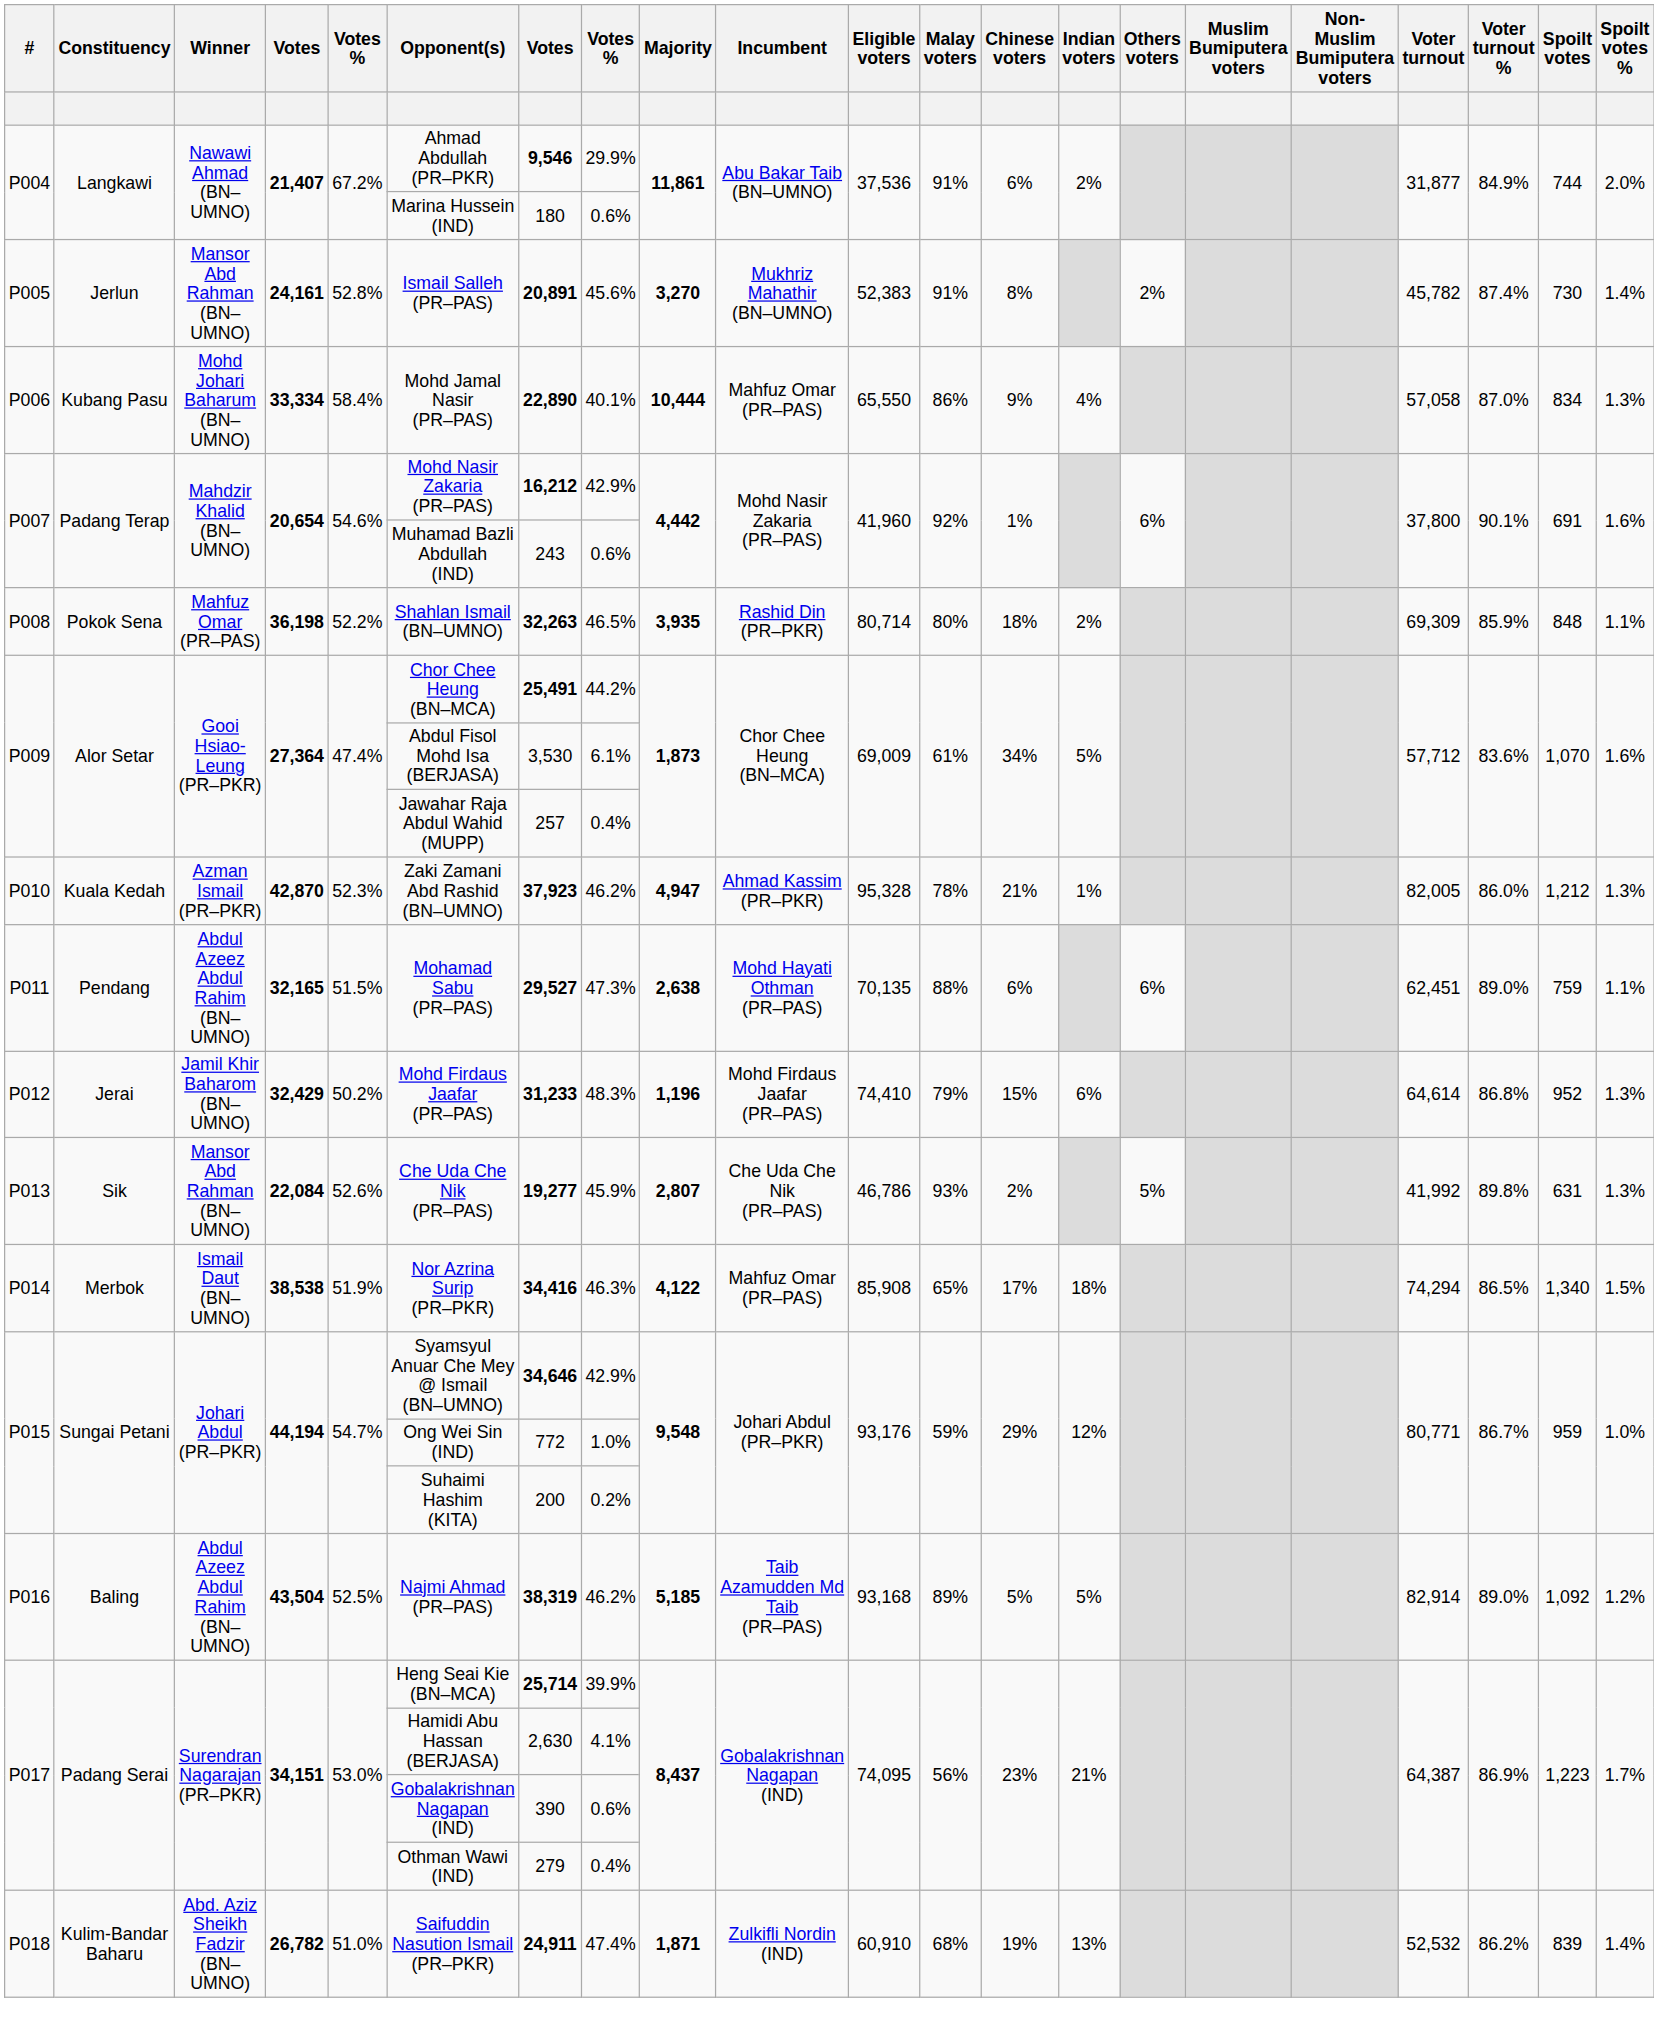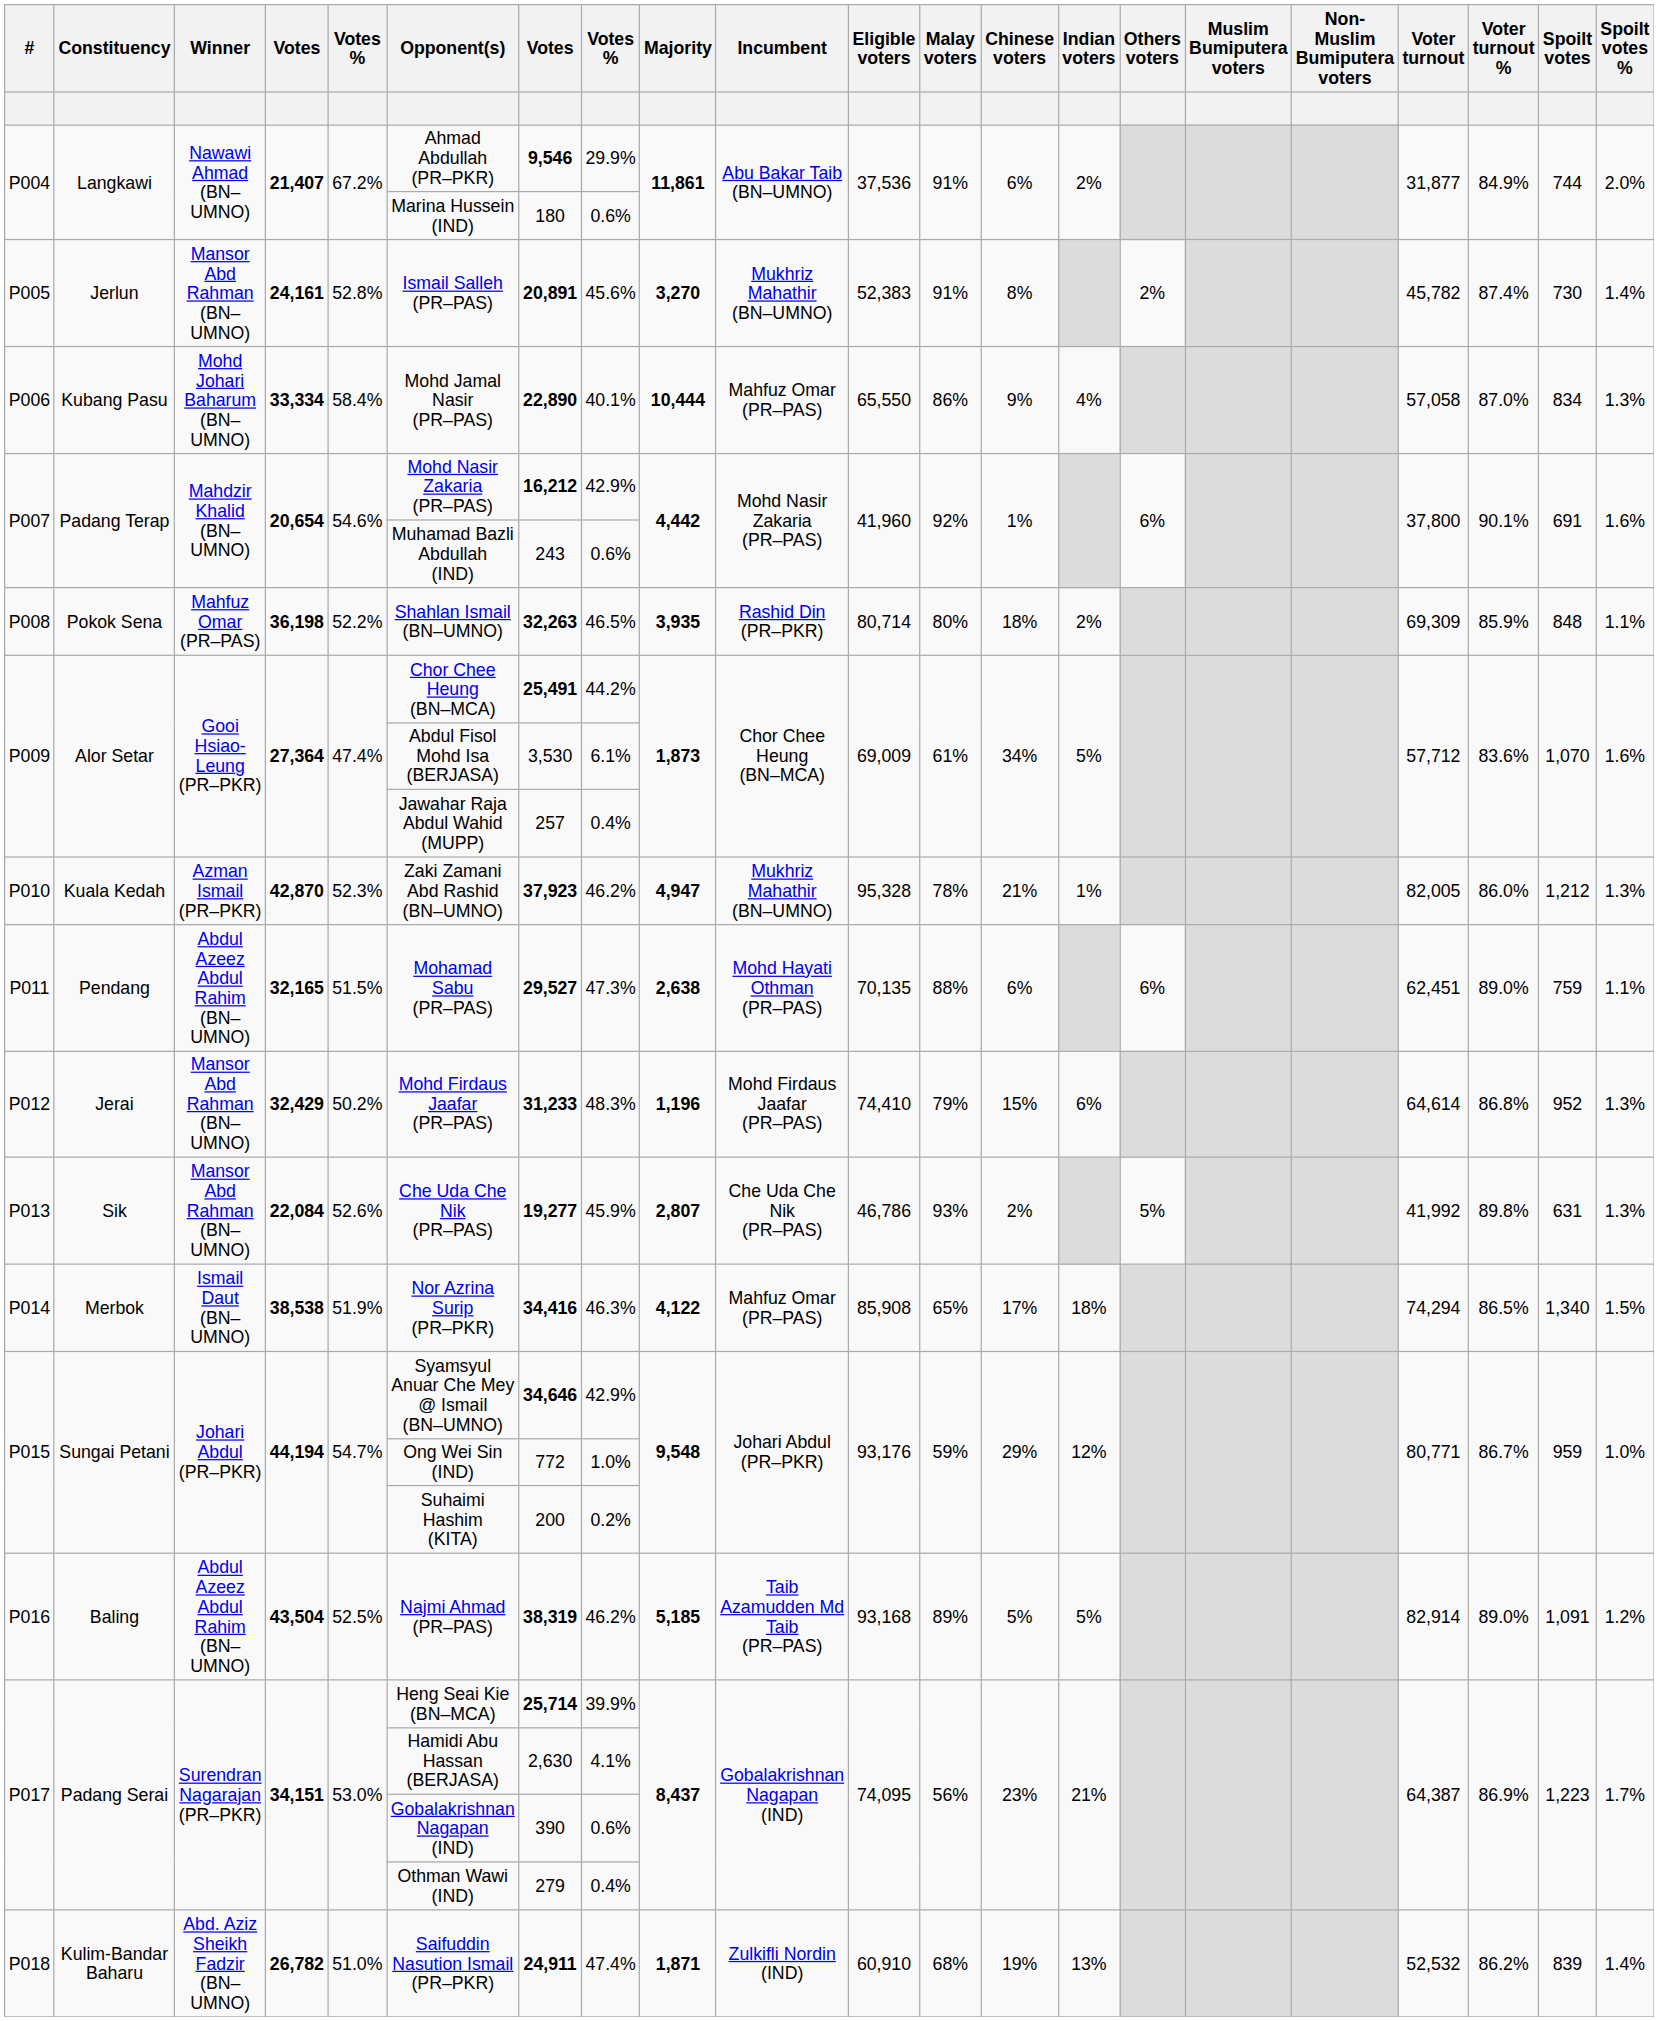P010 | Incumbent: Ahmad Kassim (PR–PKR) -> Mukhriz Mahathir (BN–UMNO)
P012 | Winner: Jamil Khir Baharom (BN–UMNO) -> Mansor Abd Rahman (BN–UMNO)
P016 | Spoilt votes: 1,092 -> 1,091
